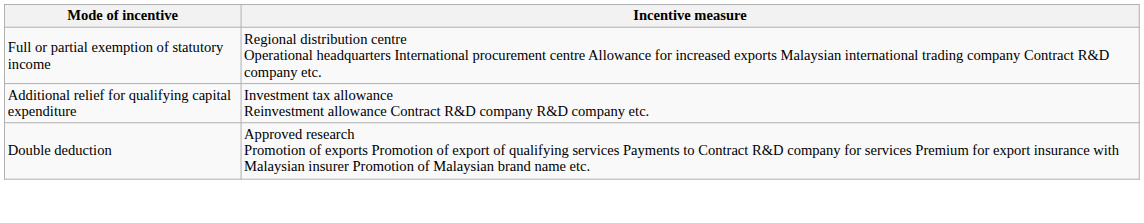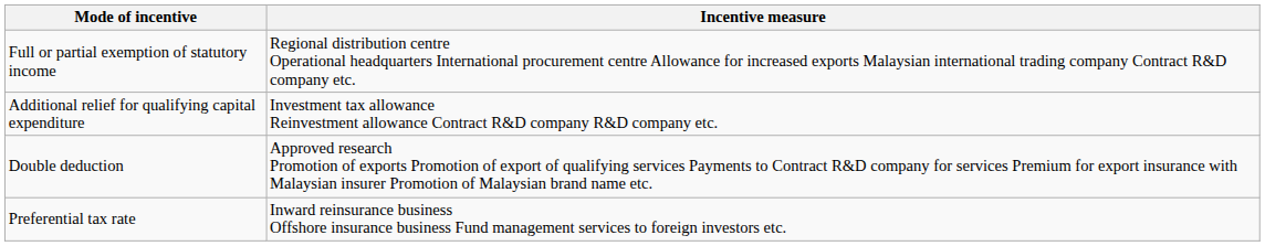+ row: Preferential tax rate | Inward reinsurance business Offshore insurance business Fund management services to foreign investors etc.
